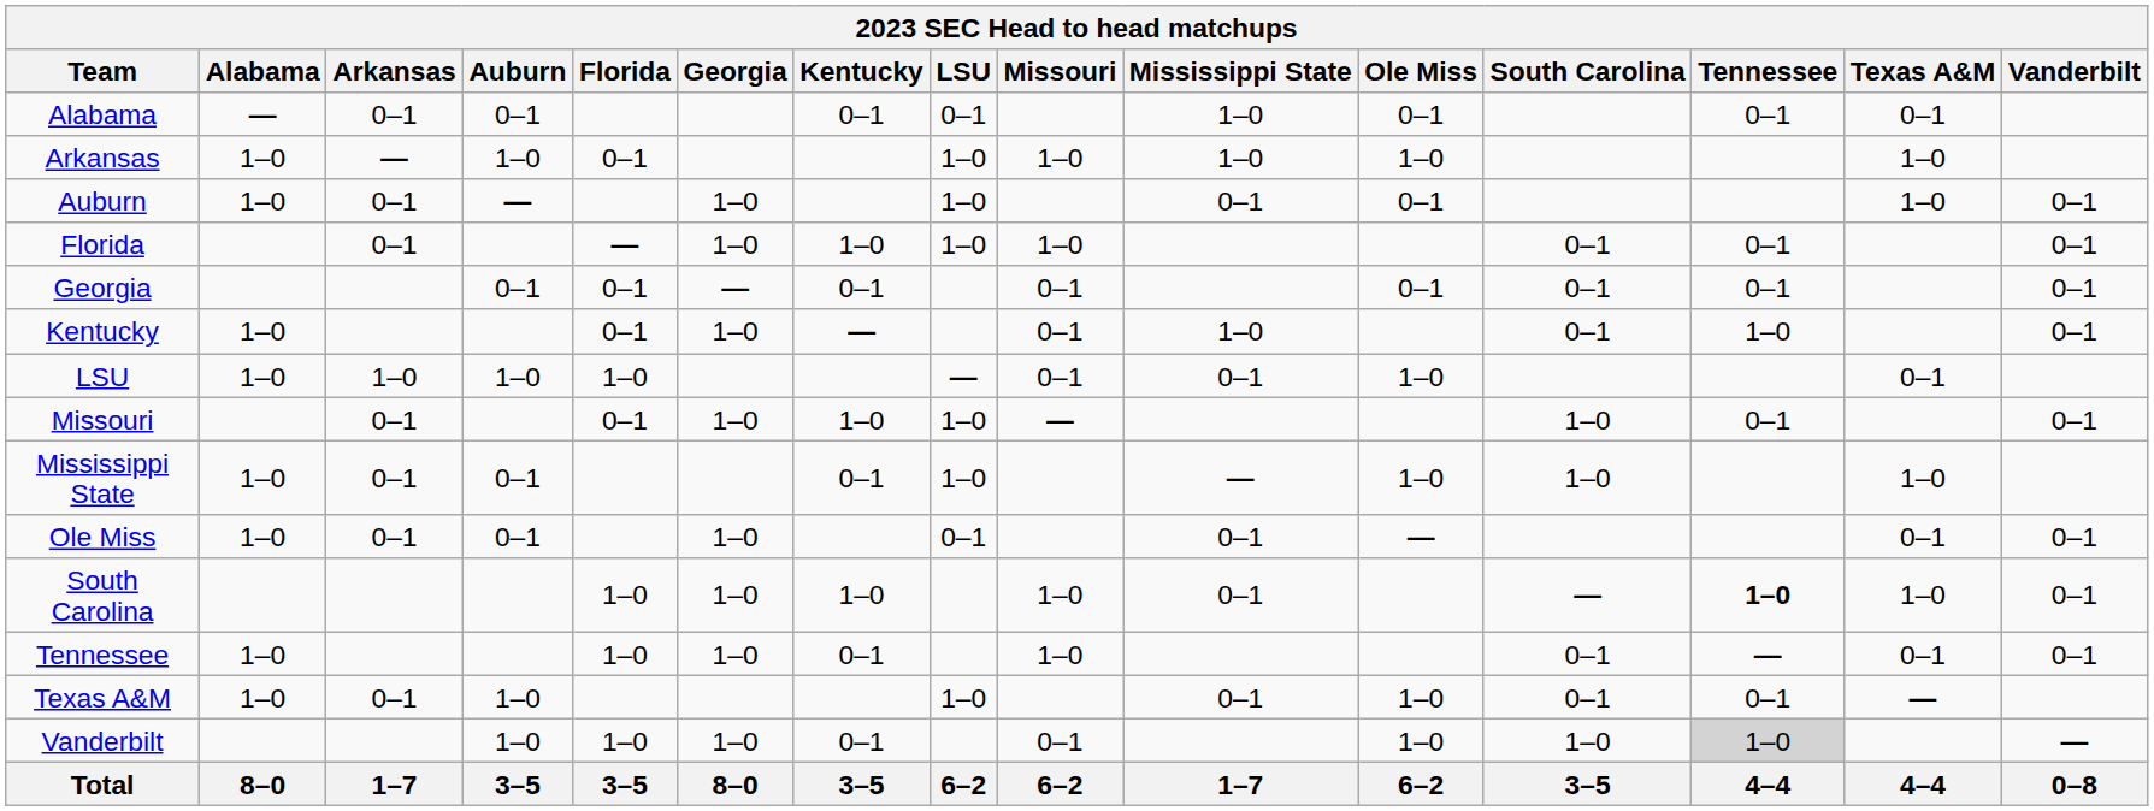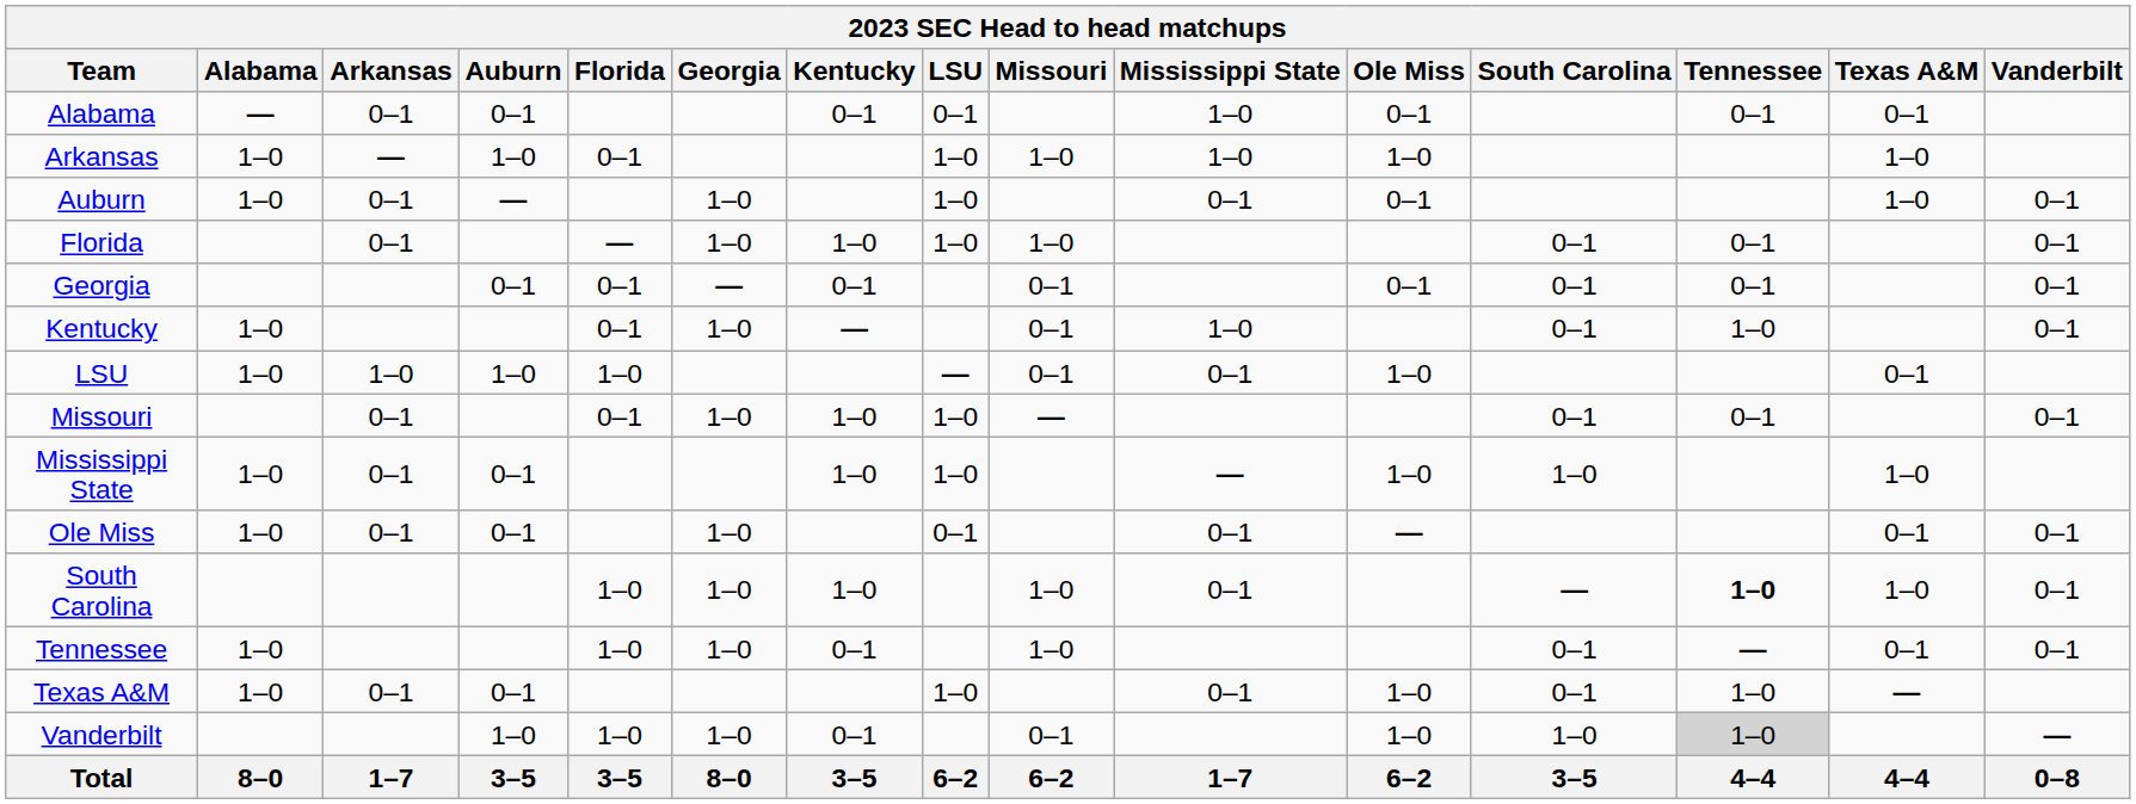row 10 | South Carolina: 1–0 -> 0–1
row 11 | Kentucky: 0–1 -> 1–0
row 15 | Auburn: 1–0 -> 0–1
row 15 | Tennessee: 0–1 -> 1–0
